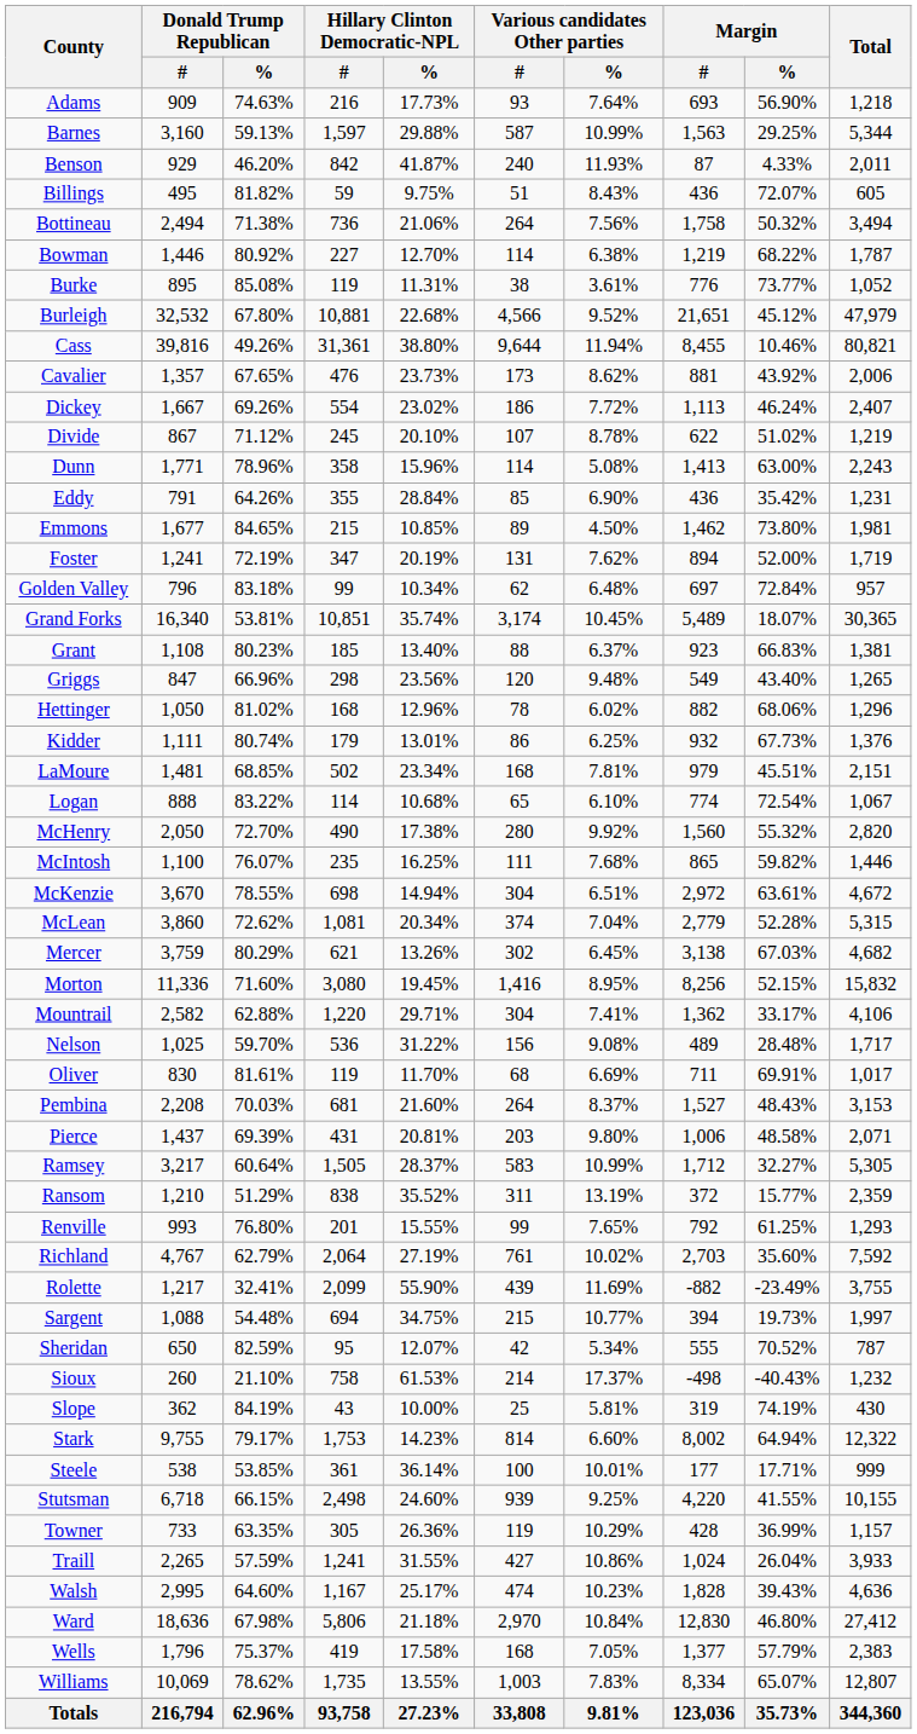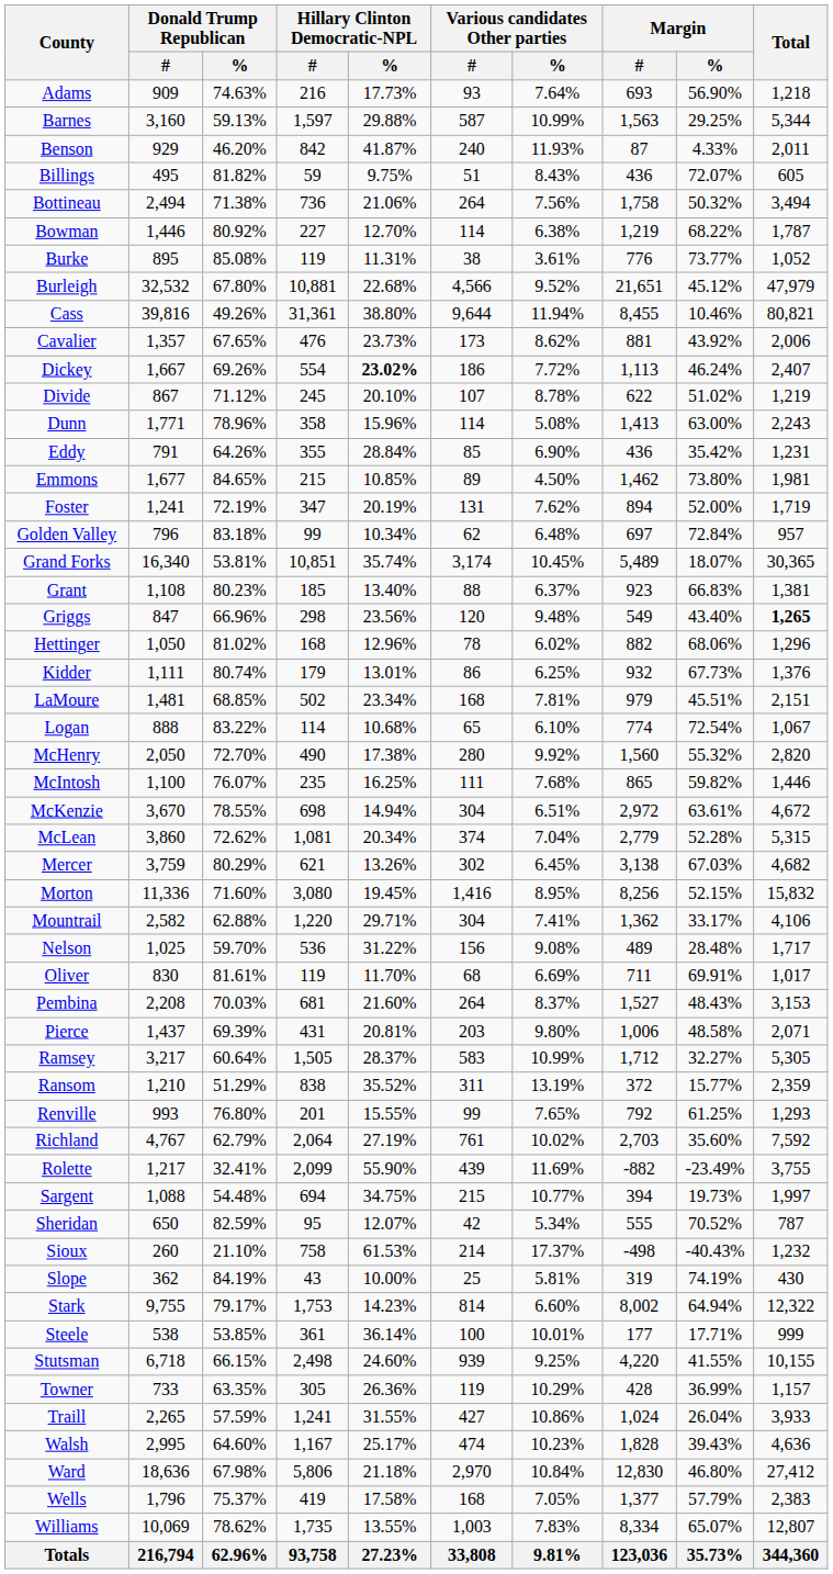Dickey | Hillary Clinton Democratic-NPL / %: normal -> bold
Griggs | Total: normal -> bold
